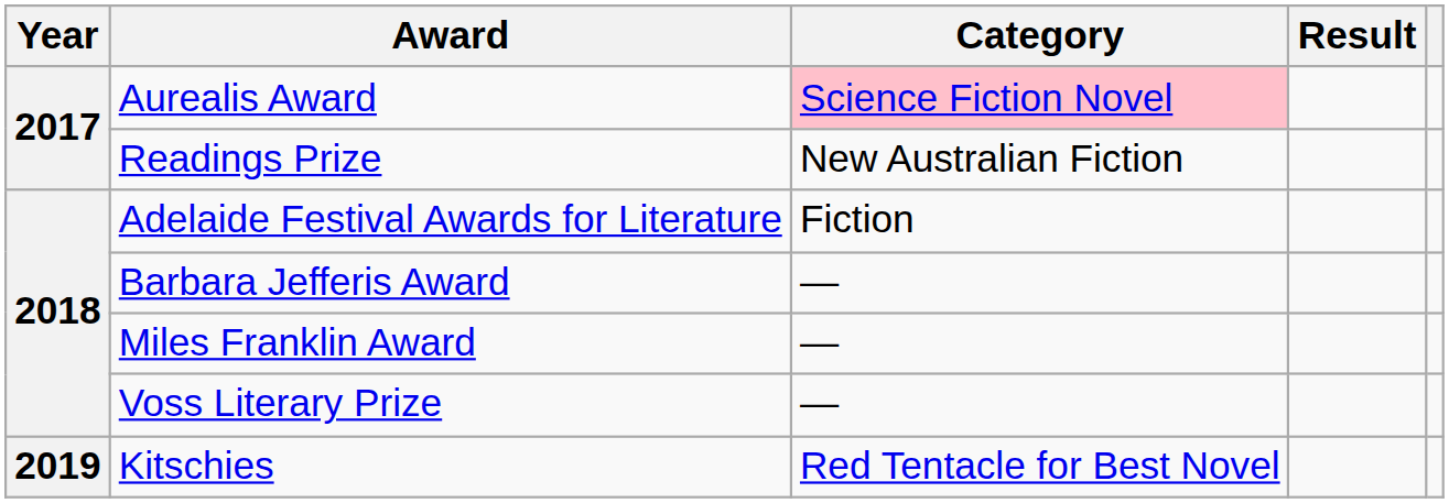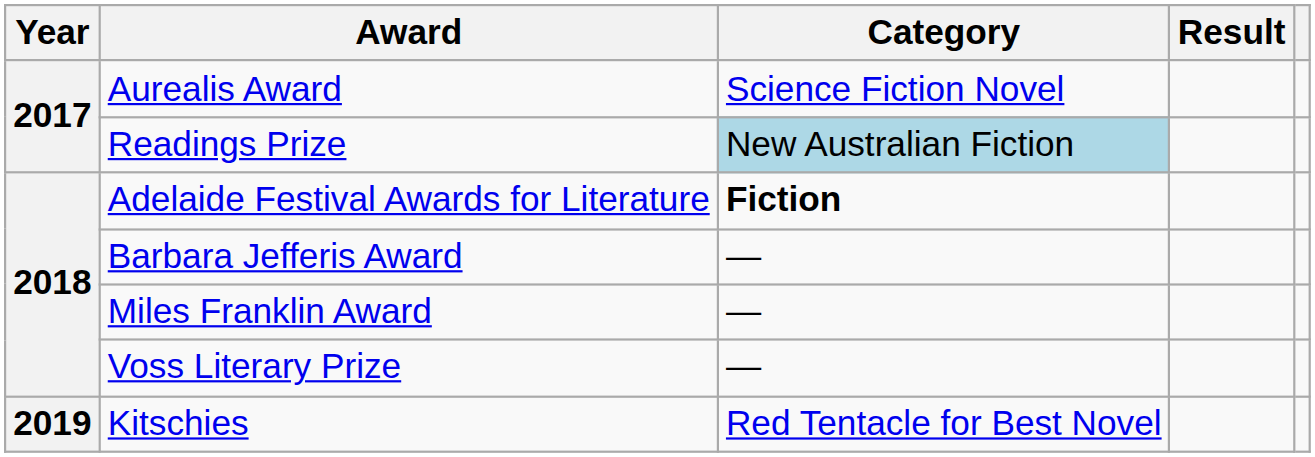Aurealis Award | Category: pink background -> no background
Readings Prize | Category: no background -> lightblue background
Adelaide Festival Awards for Literature | Category: normal -> bold
